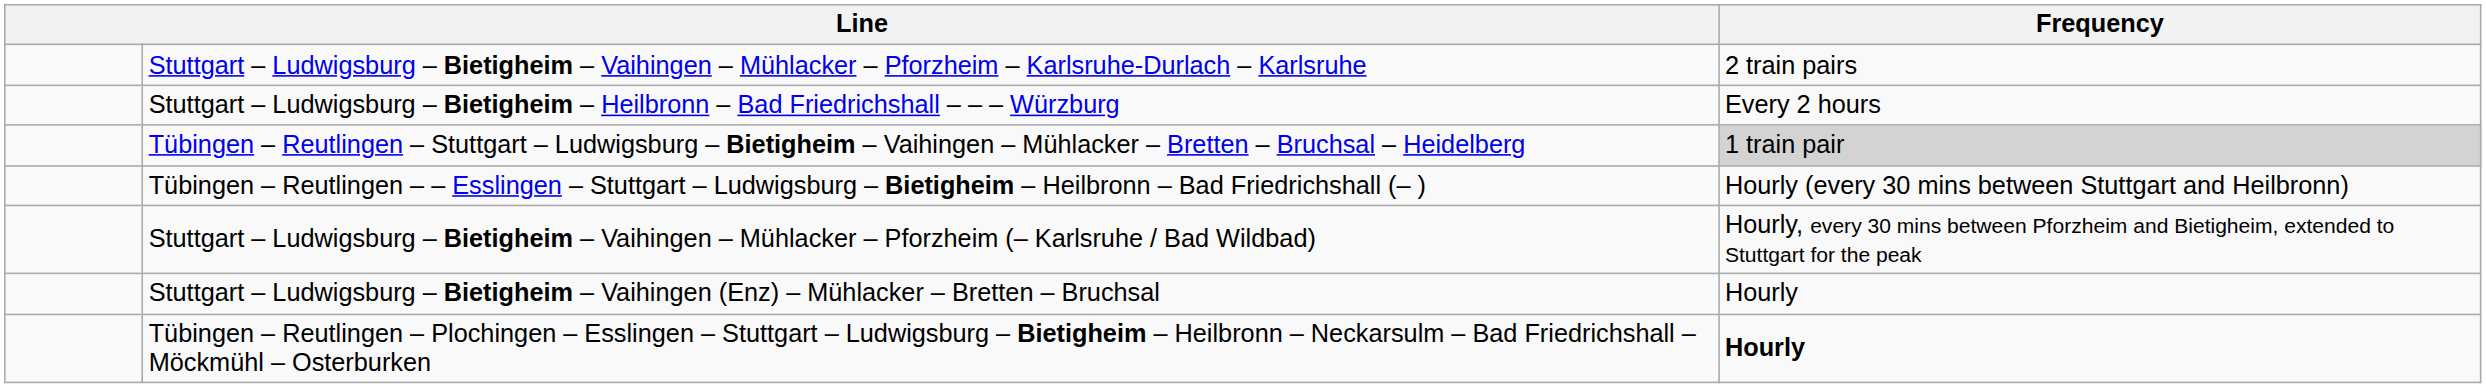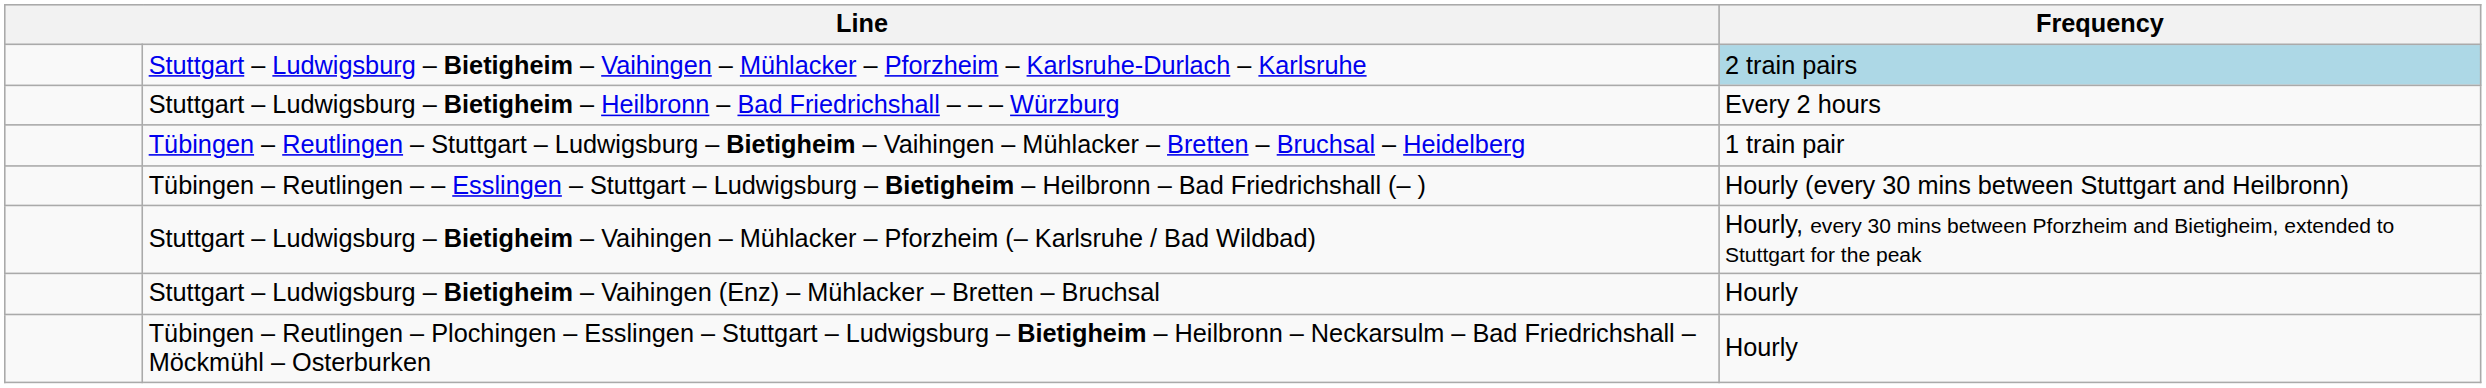row 2 | Frequency: no background -> lightblue background
row 4 | Frequency: lightgrey background -> no background
row 8 | Frequency: bold -> normal
